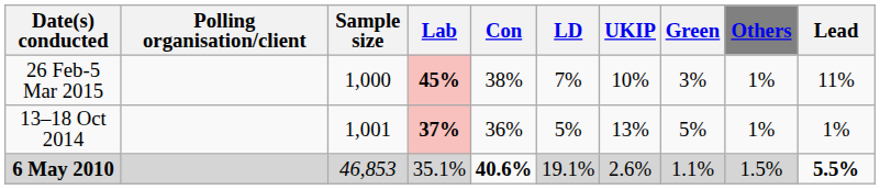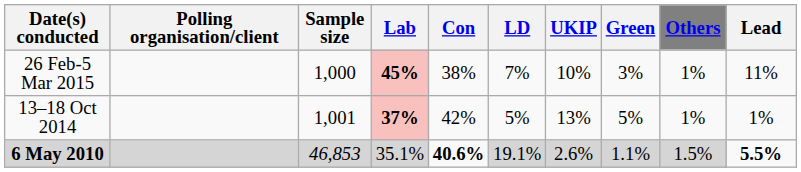13–18 Oct 2014 | Con: 36% -> 42%
